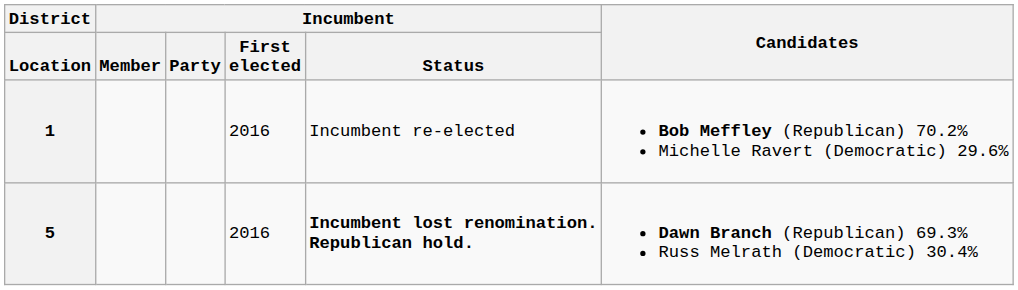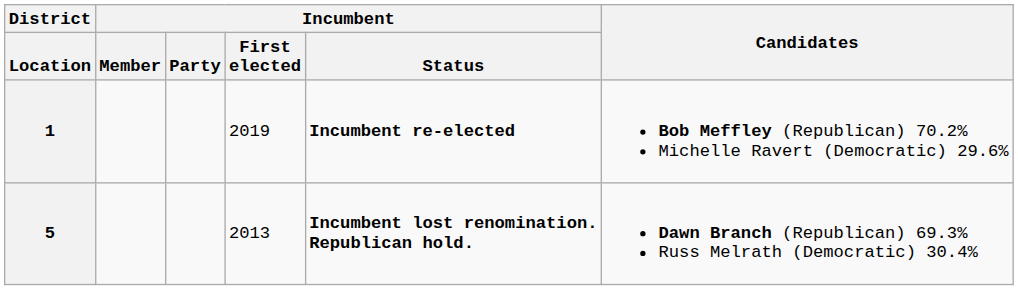1 | Incumbent / First elected: 2016 -> 2019
1 | Incumbent / Status: normal -> bold
5 | Incumbent / First elected: 2016 -> 2013
